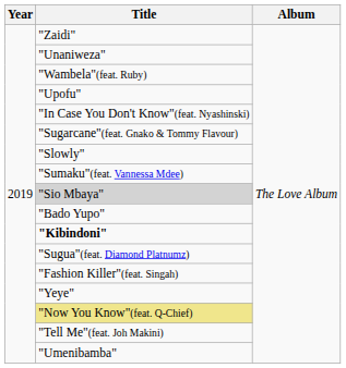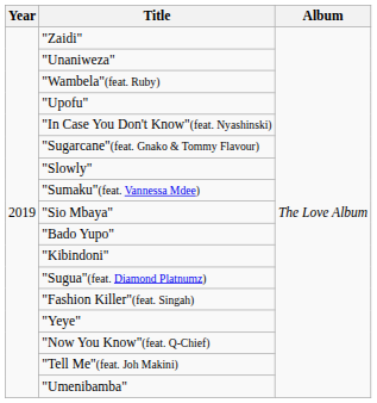"Sio Mbaya" | Title: lightgrey background -> no background
"Kibindoni" | Title: bold -> normal
"Now You Know"(feat. Q-Chief) | Title: khaki background -> no background
